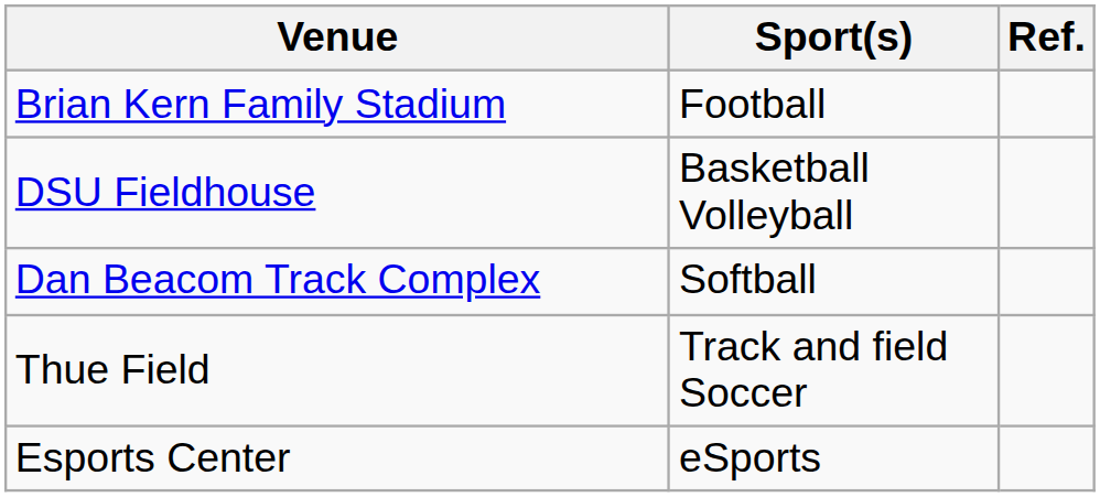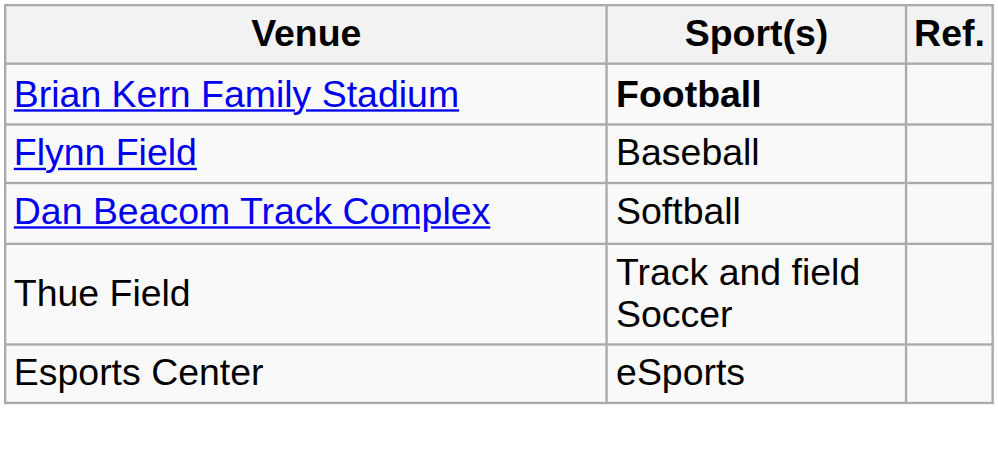Brian Kern Family Stadium | Sport(s): normal -> bold
- row: DSU Fieldhouse | Basketball Volleyball
+ row: Flynn Field | Baseball
